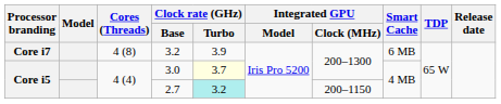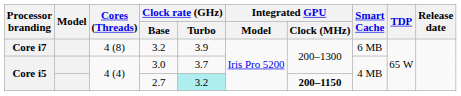3.0 | Clock rate (GHz) / Turbo: lightyellow background -> no background
2.7 | Integrated GPU / Clock (MHz): normal -> bold
